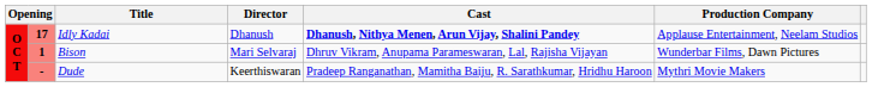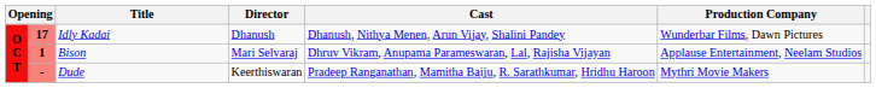Idly Kadai | Cast: bold -> normal
Idly Kadai | Production Company: Applause Entertainment, Neelam Studios -> Wunderbar Films, Dawn Pictures
Bison | Production Company: Wunderbar Films, Dawn Pictures -> Applause Entertainment, Neelam Studios
